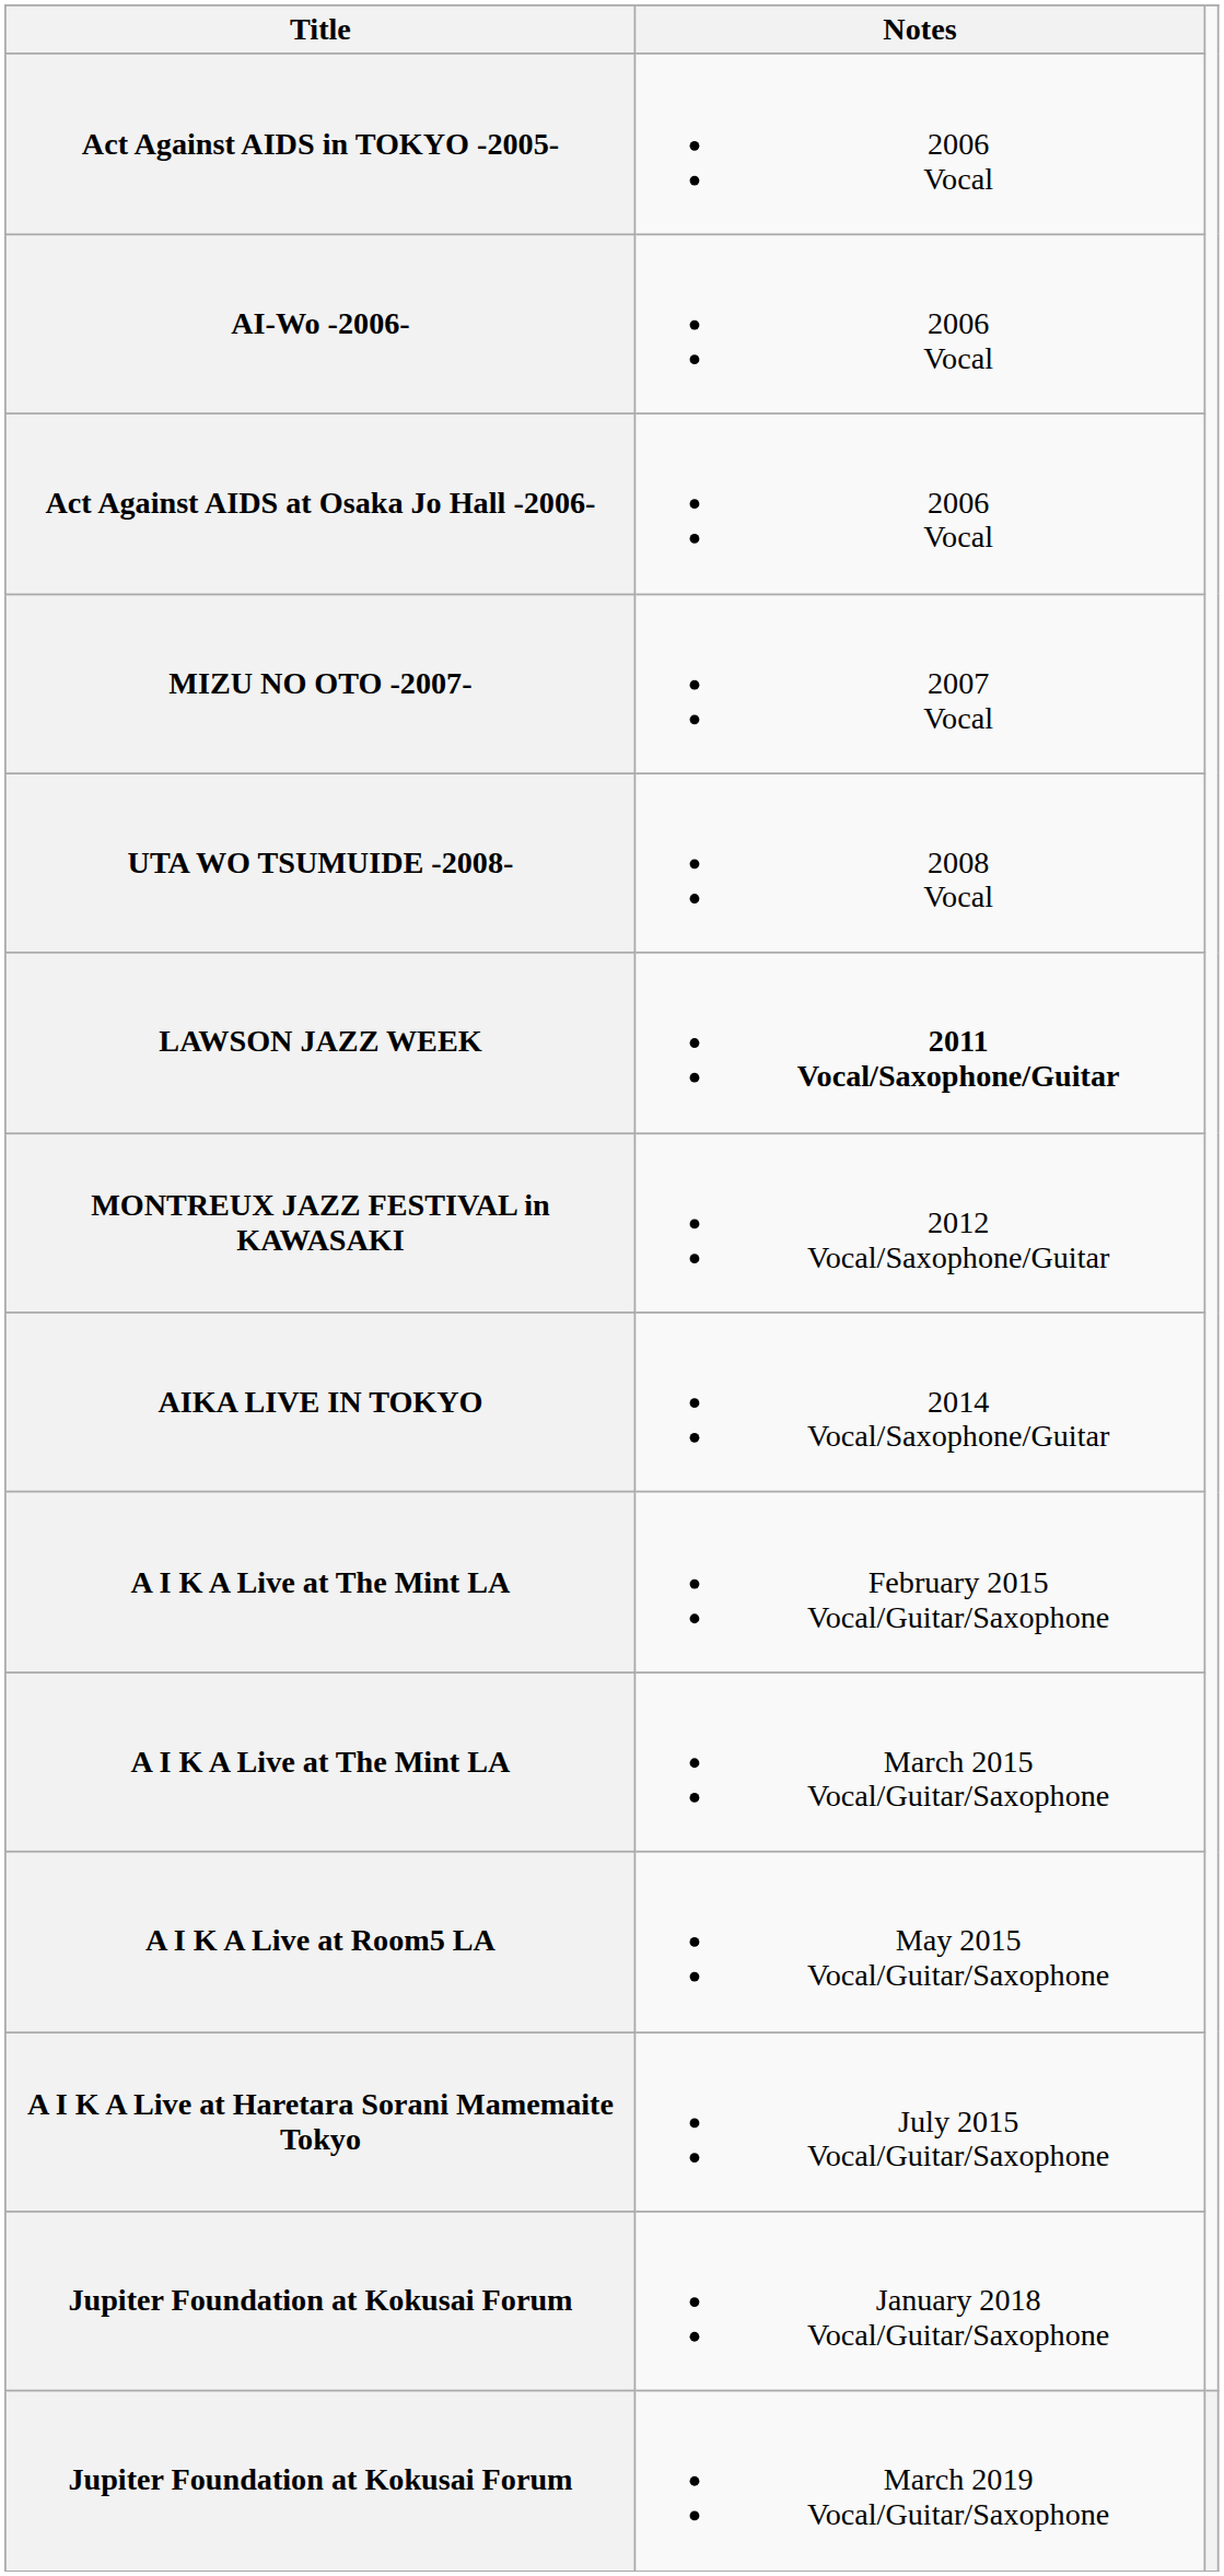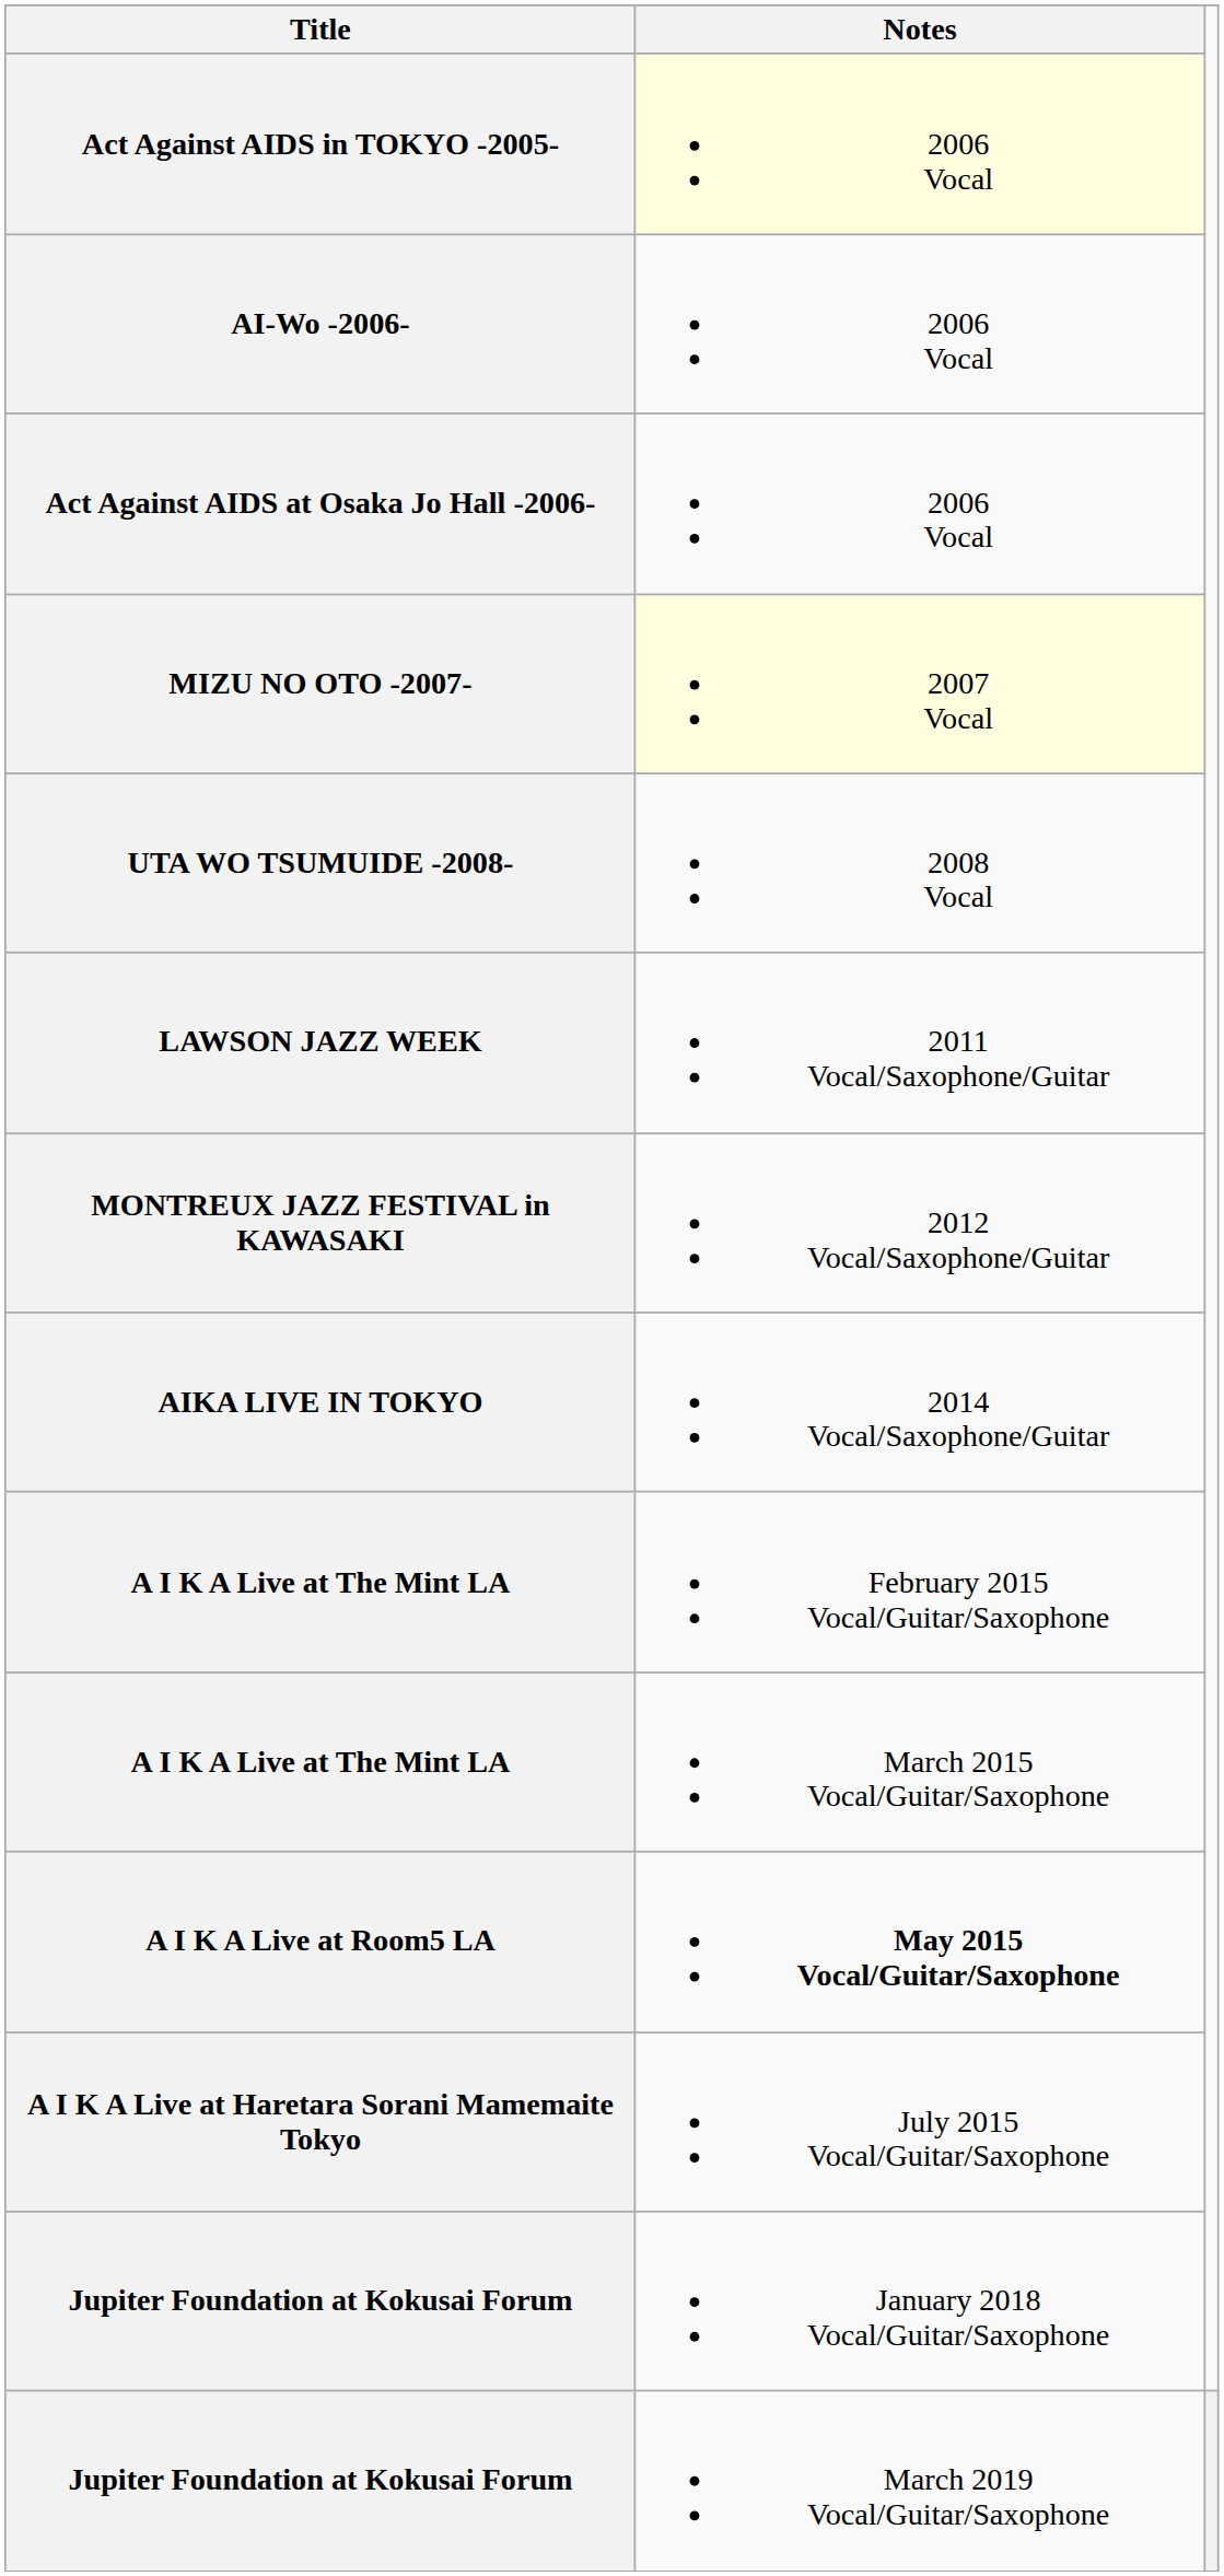Act Against AIDS in TOKYO -2005- | Notes: no background -> lightyellow background
MIZU NO OTO -2007- | Notes: no background -> lightyellow background
LAWSON JAZZ WEEK | Notes: bold -> normal
A I K A Live at Room5 LA | Notes: normal -> bold
